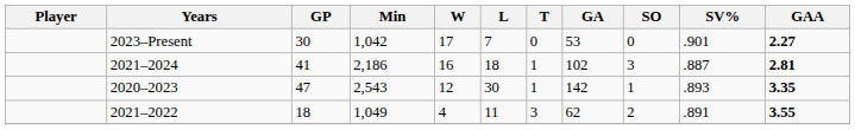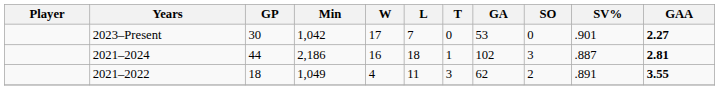2021–2024 | GP: 41 -> 44
- row: 2020–2023 | 47 | 2,543 | 12 | 30 | 1 | 142 | 1 | .893 | 3.35
